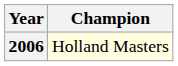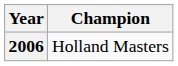2006 | Champion: lightyellow background -> no background
